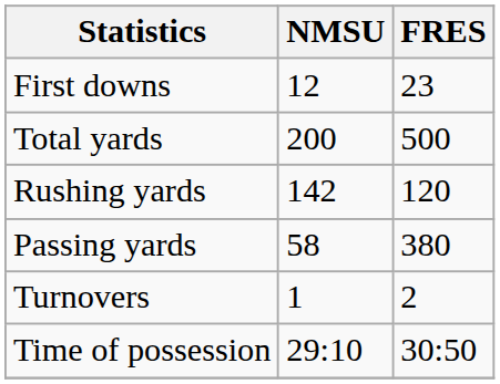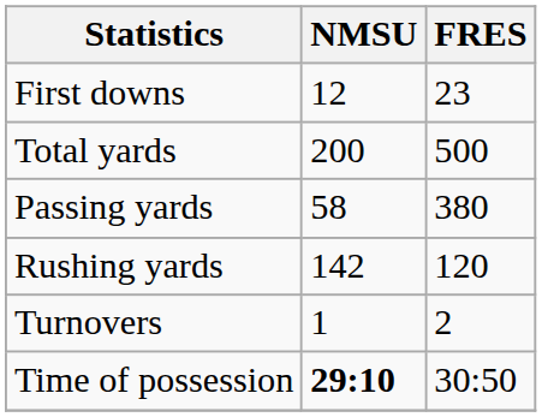rows swapped: Rushing yards <-> Passing yards
Time of possession | NMSU: normal -> bold
